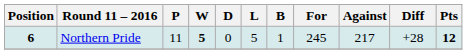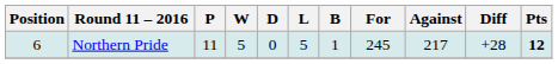Northern Pride | Position: bold -> normal
Northern Pride | W: bold -> normal
